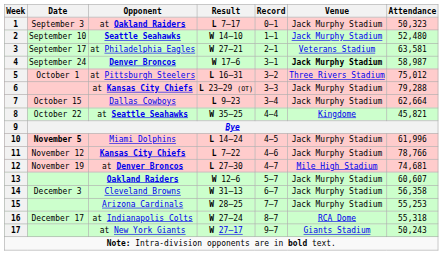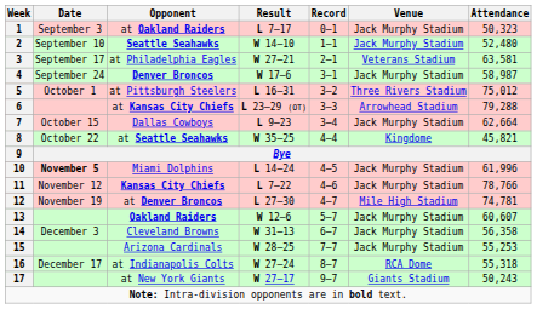4 | Venue: bold -> normal
6 | Venue: Jack Murphy Stadium -> Arrowhead Stadium
12 | Attendance: 74,681 -> 74,781
